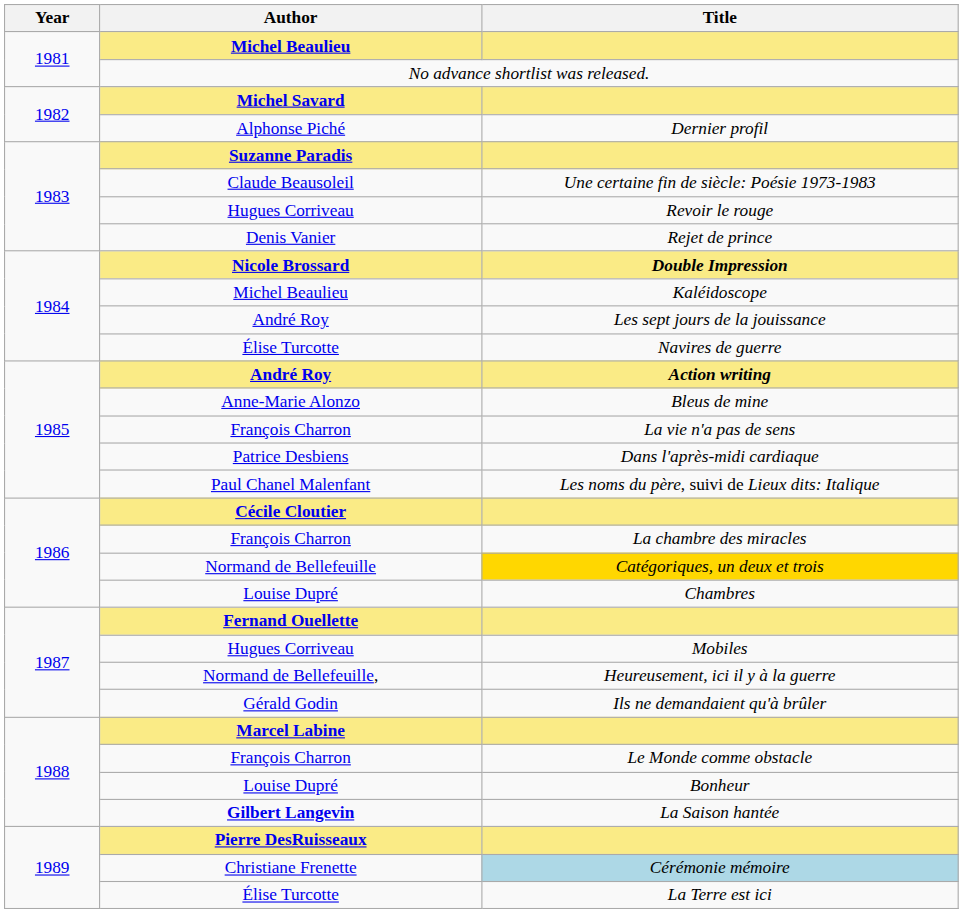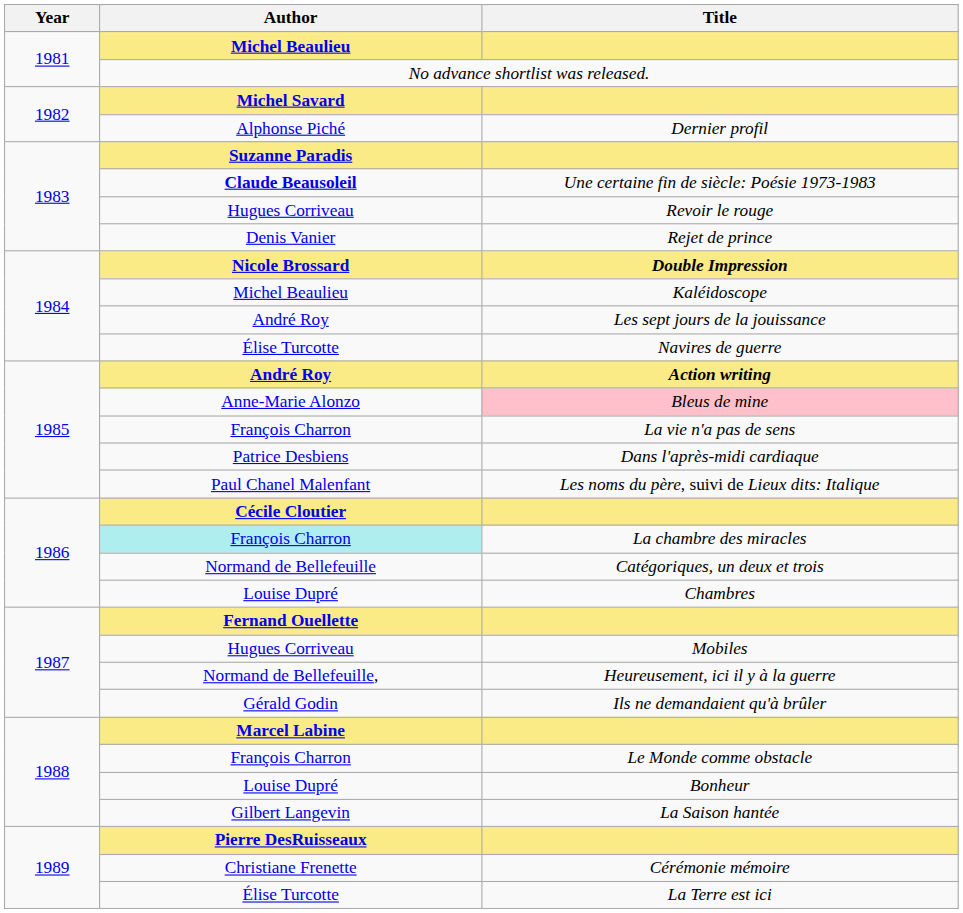Une certaine fin de siècle: Poésie 1973-1983 | Author: normal -> bold
Bleus de mine | Title: no background -> pink background
La chambre des miracles | Author: no background -> paleturquoise background
Catégoriques, un deux et trois | Title: gold background -> no background
La Saison hantée | Author: bold -> normal
Cérémonie mémoire | Title: lightblue background -> no background
